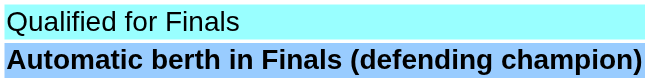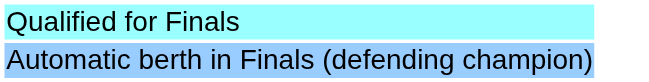row 2 | column 1: bold -> normal
